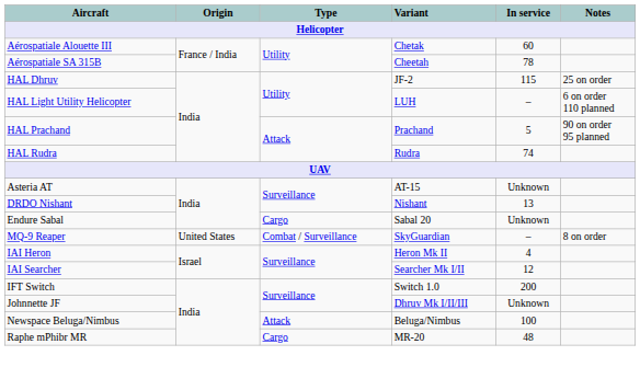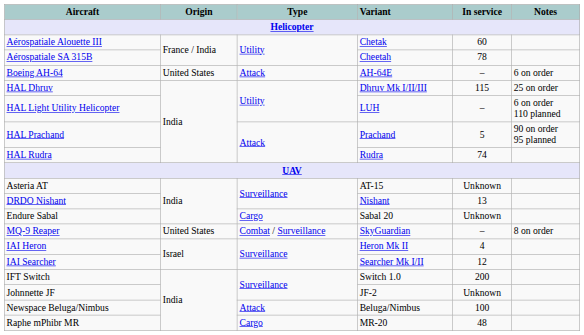+ row: Boeing AH-64 | United States | Attack | AH-64E | – | 6 on order
HAL Dhruv | Variant: JF-2 -> Dhruv Mk I/II/III
Johnnette JF | Variant: Dhruv Mk I/II/III -> JF-2
